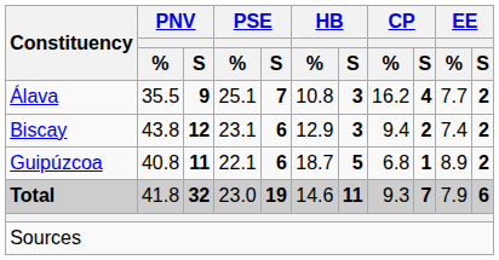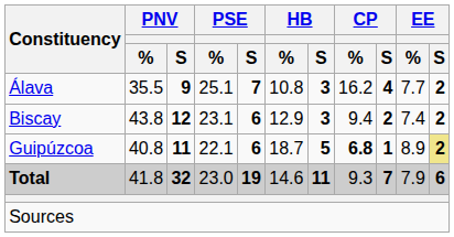Guipúzcoa | CP / %: normal -> bold
Guipúzcoa | EE / S: no background -> khaki background
